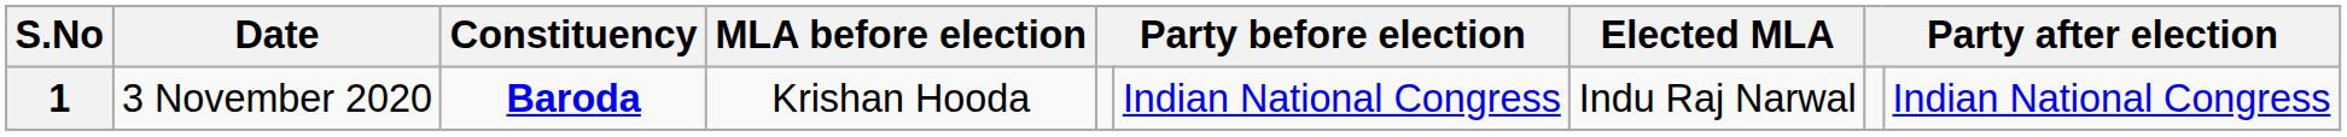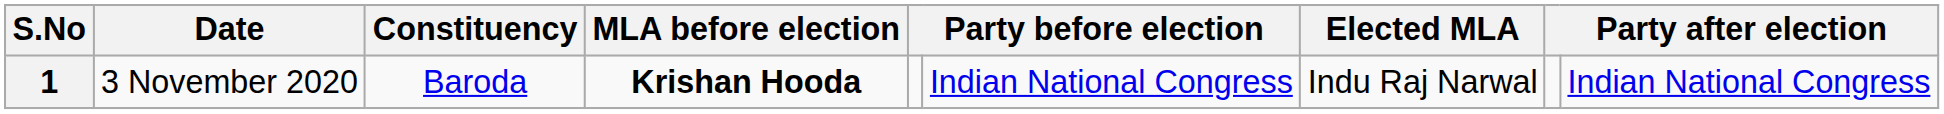1 | Constituency: bold -> normal
1 | MLA before election: normal -> bold
